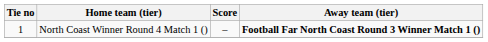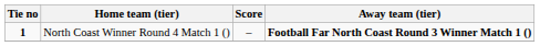North Coast Winner Round 4 Match 1 () | Tie no: normal -> bold
